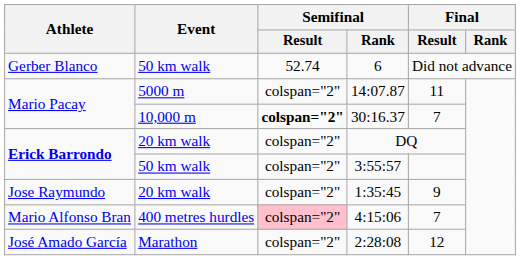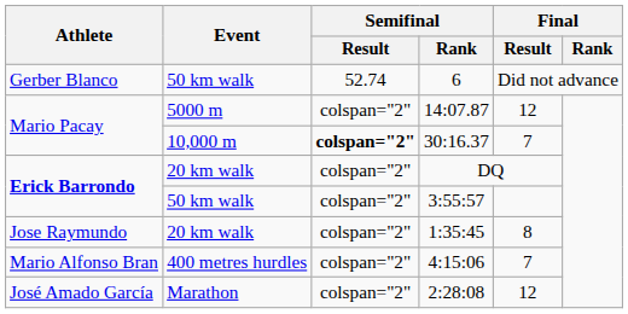14:07.87 | Final / Result: 11 -> 12
1:35:45 | Final / Result: 9 -> 8
4:15:06 | Semifinal / Result: pink background -> no background
